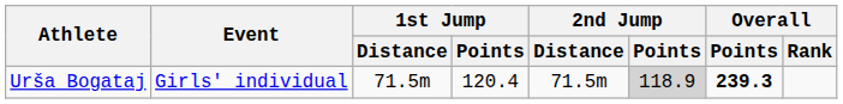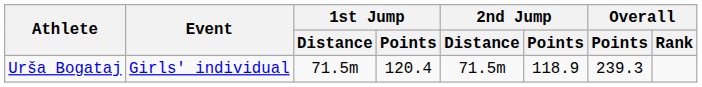Urša Bogataj | 2nd Jump / Points: lightgrey background -> no background
Urša Bogataj | Overall / Points: bold -> normal
